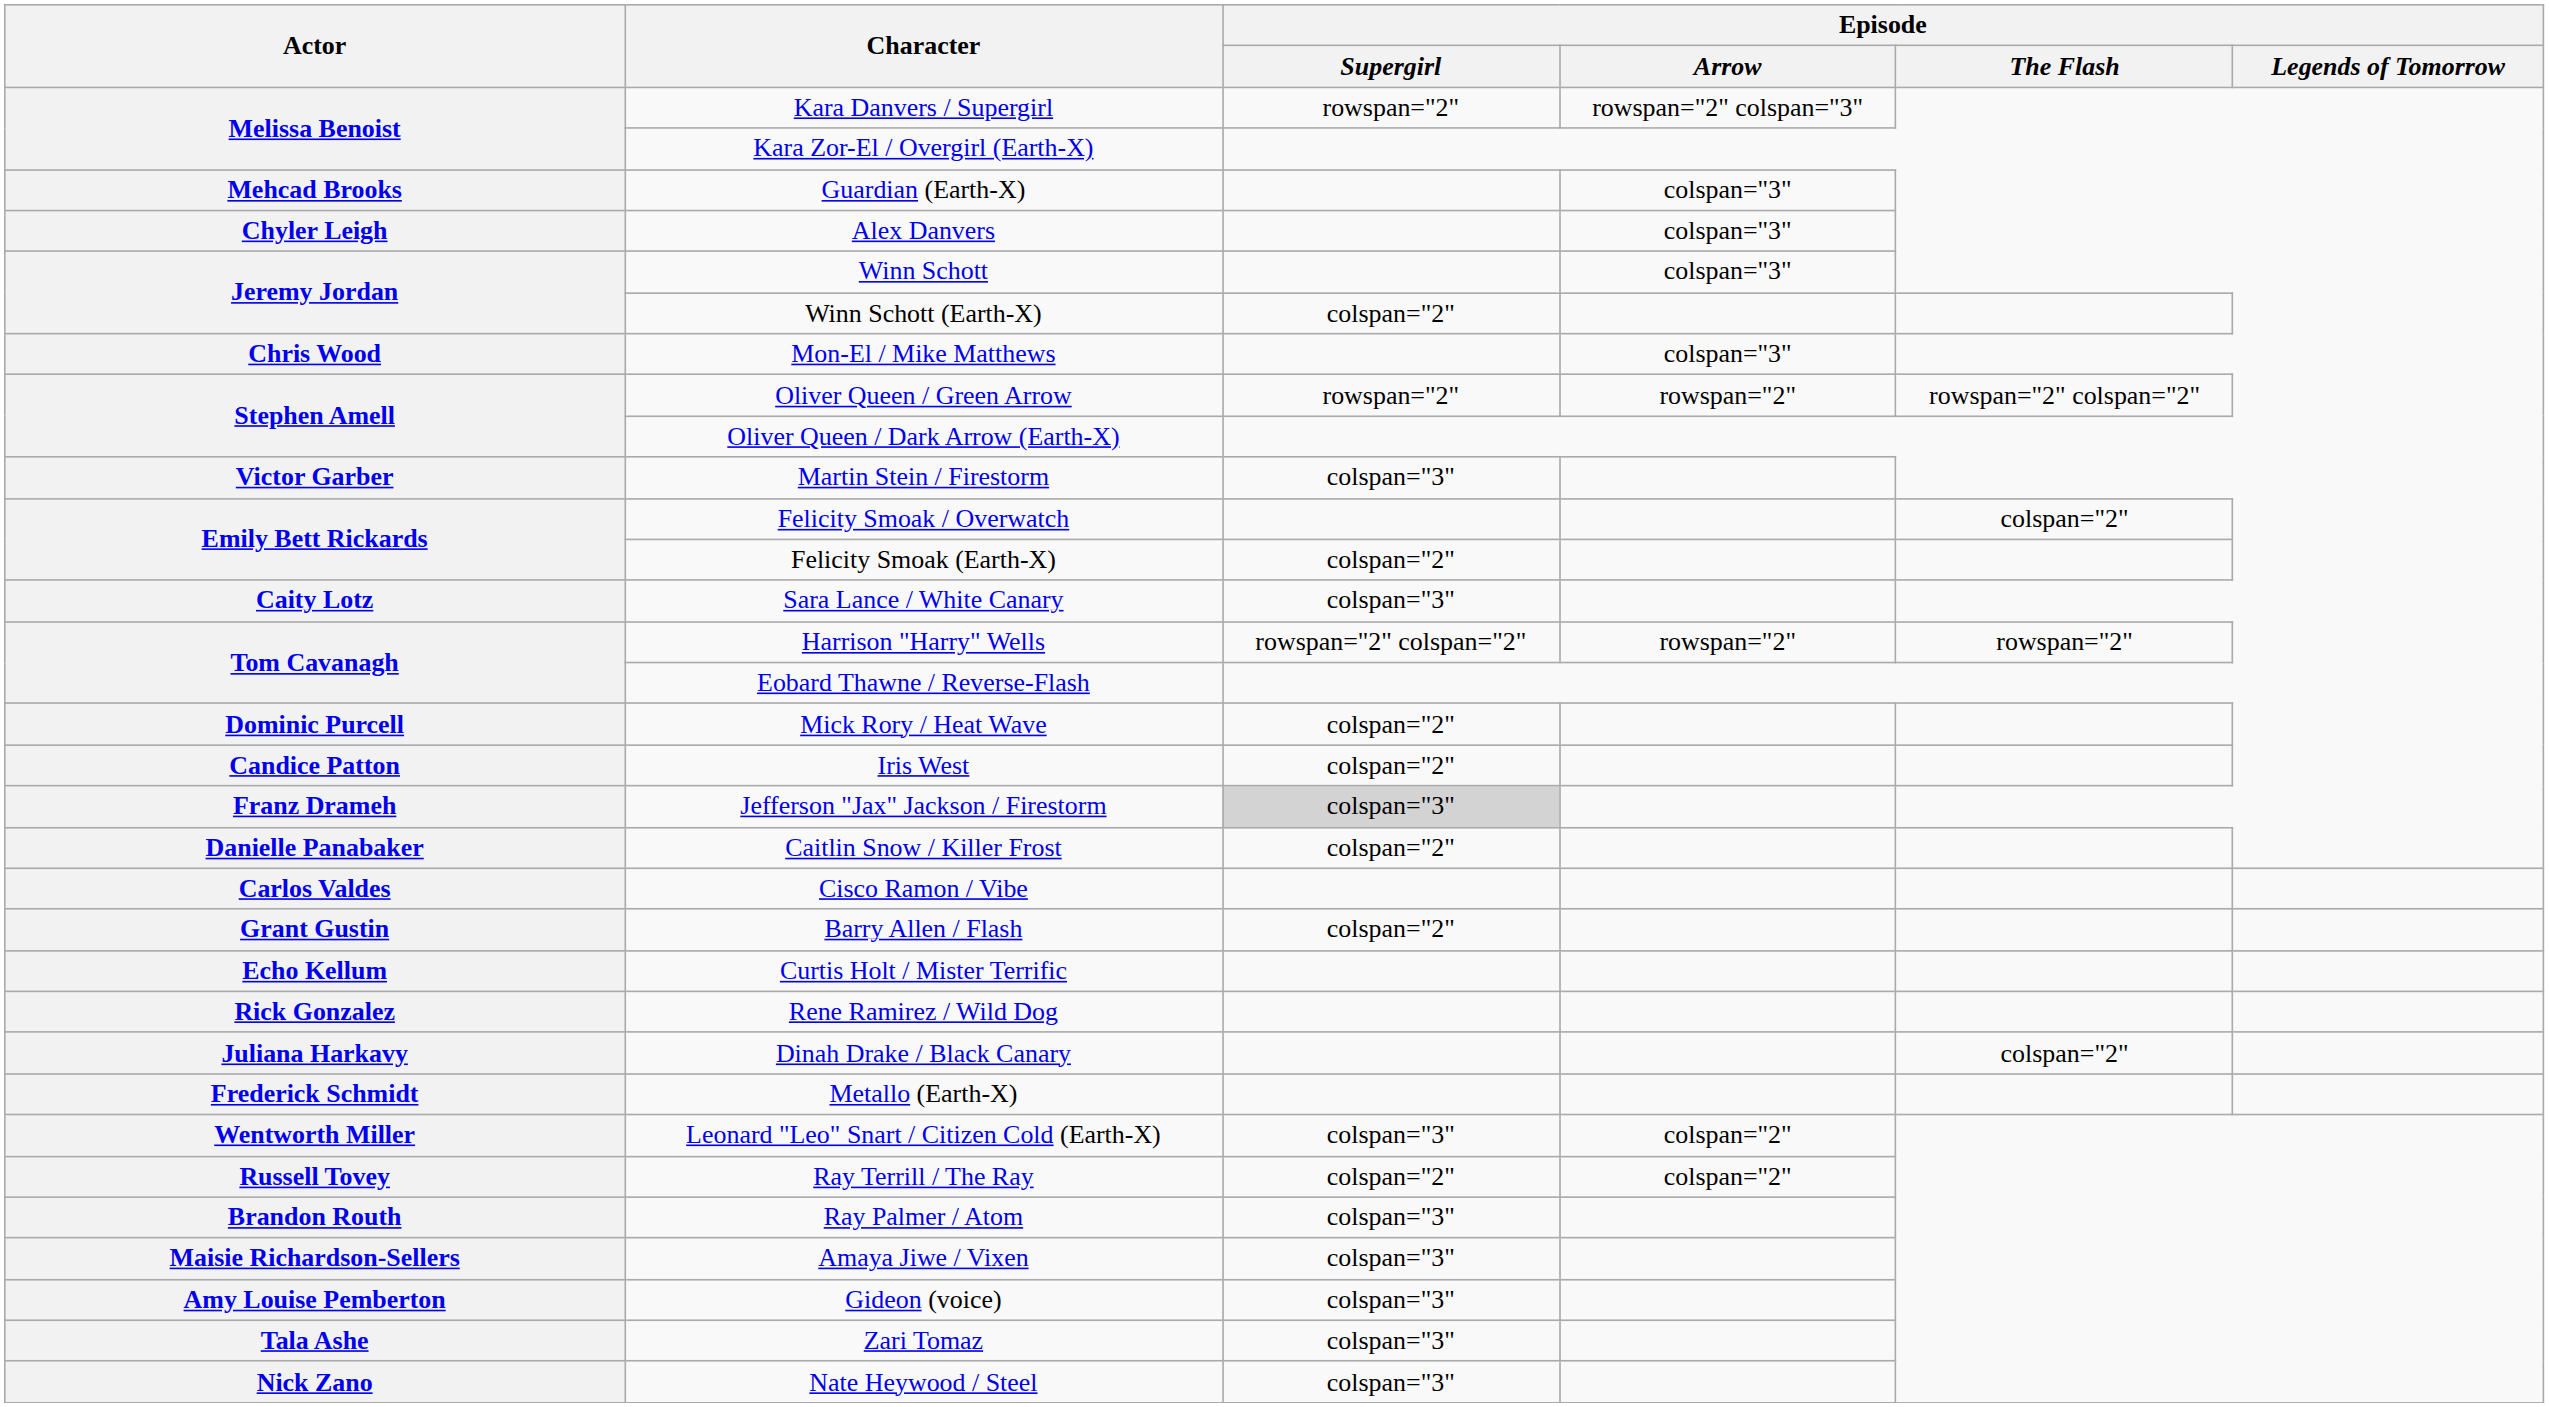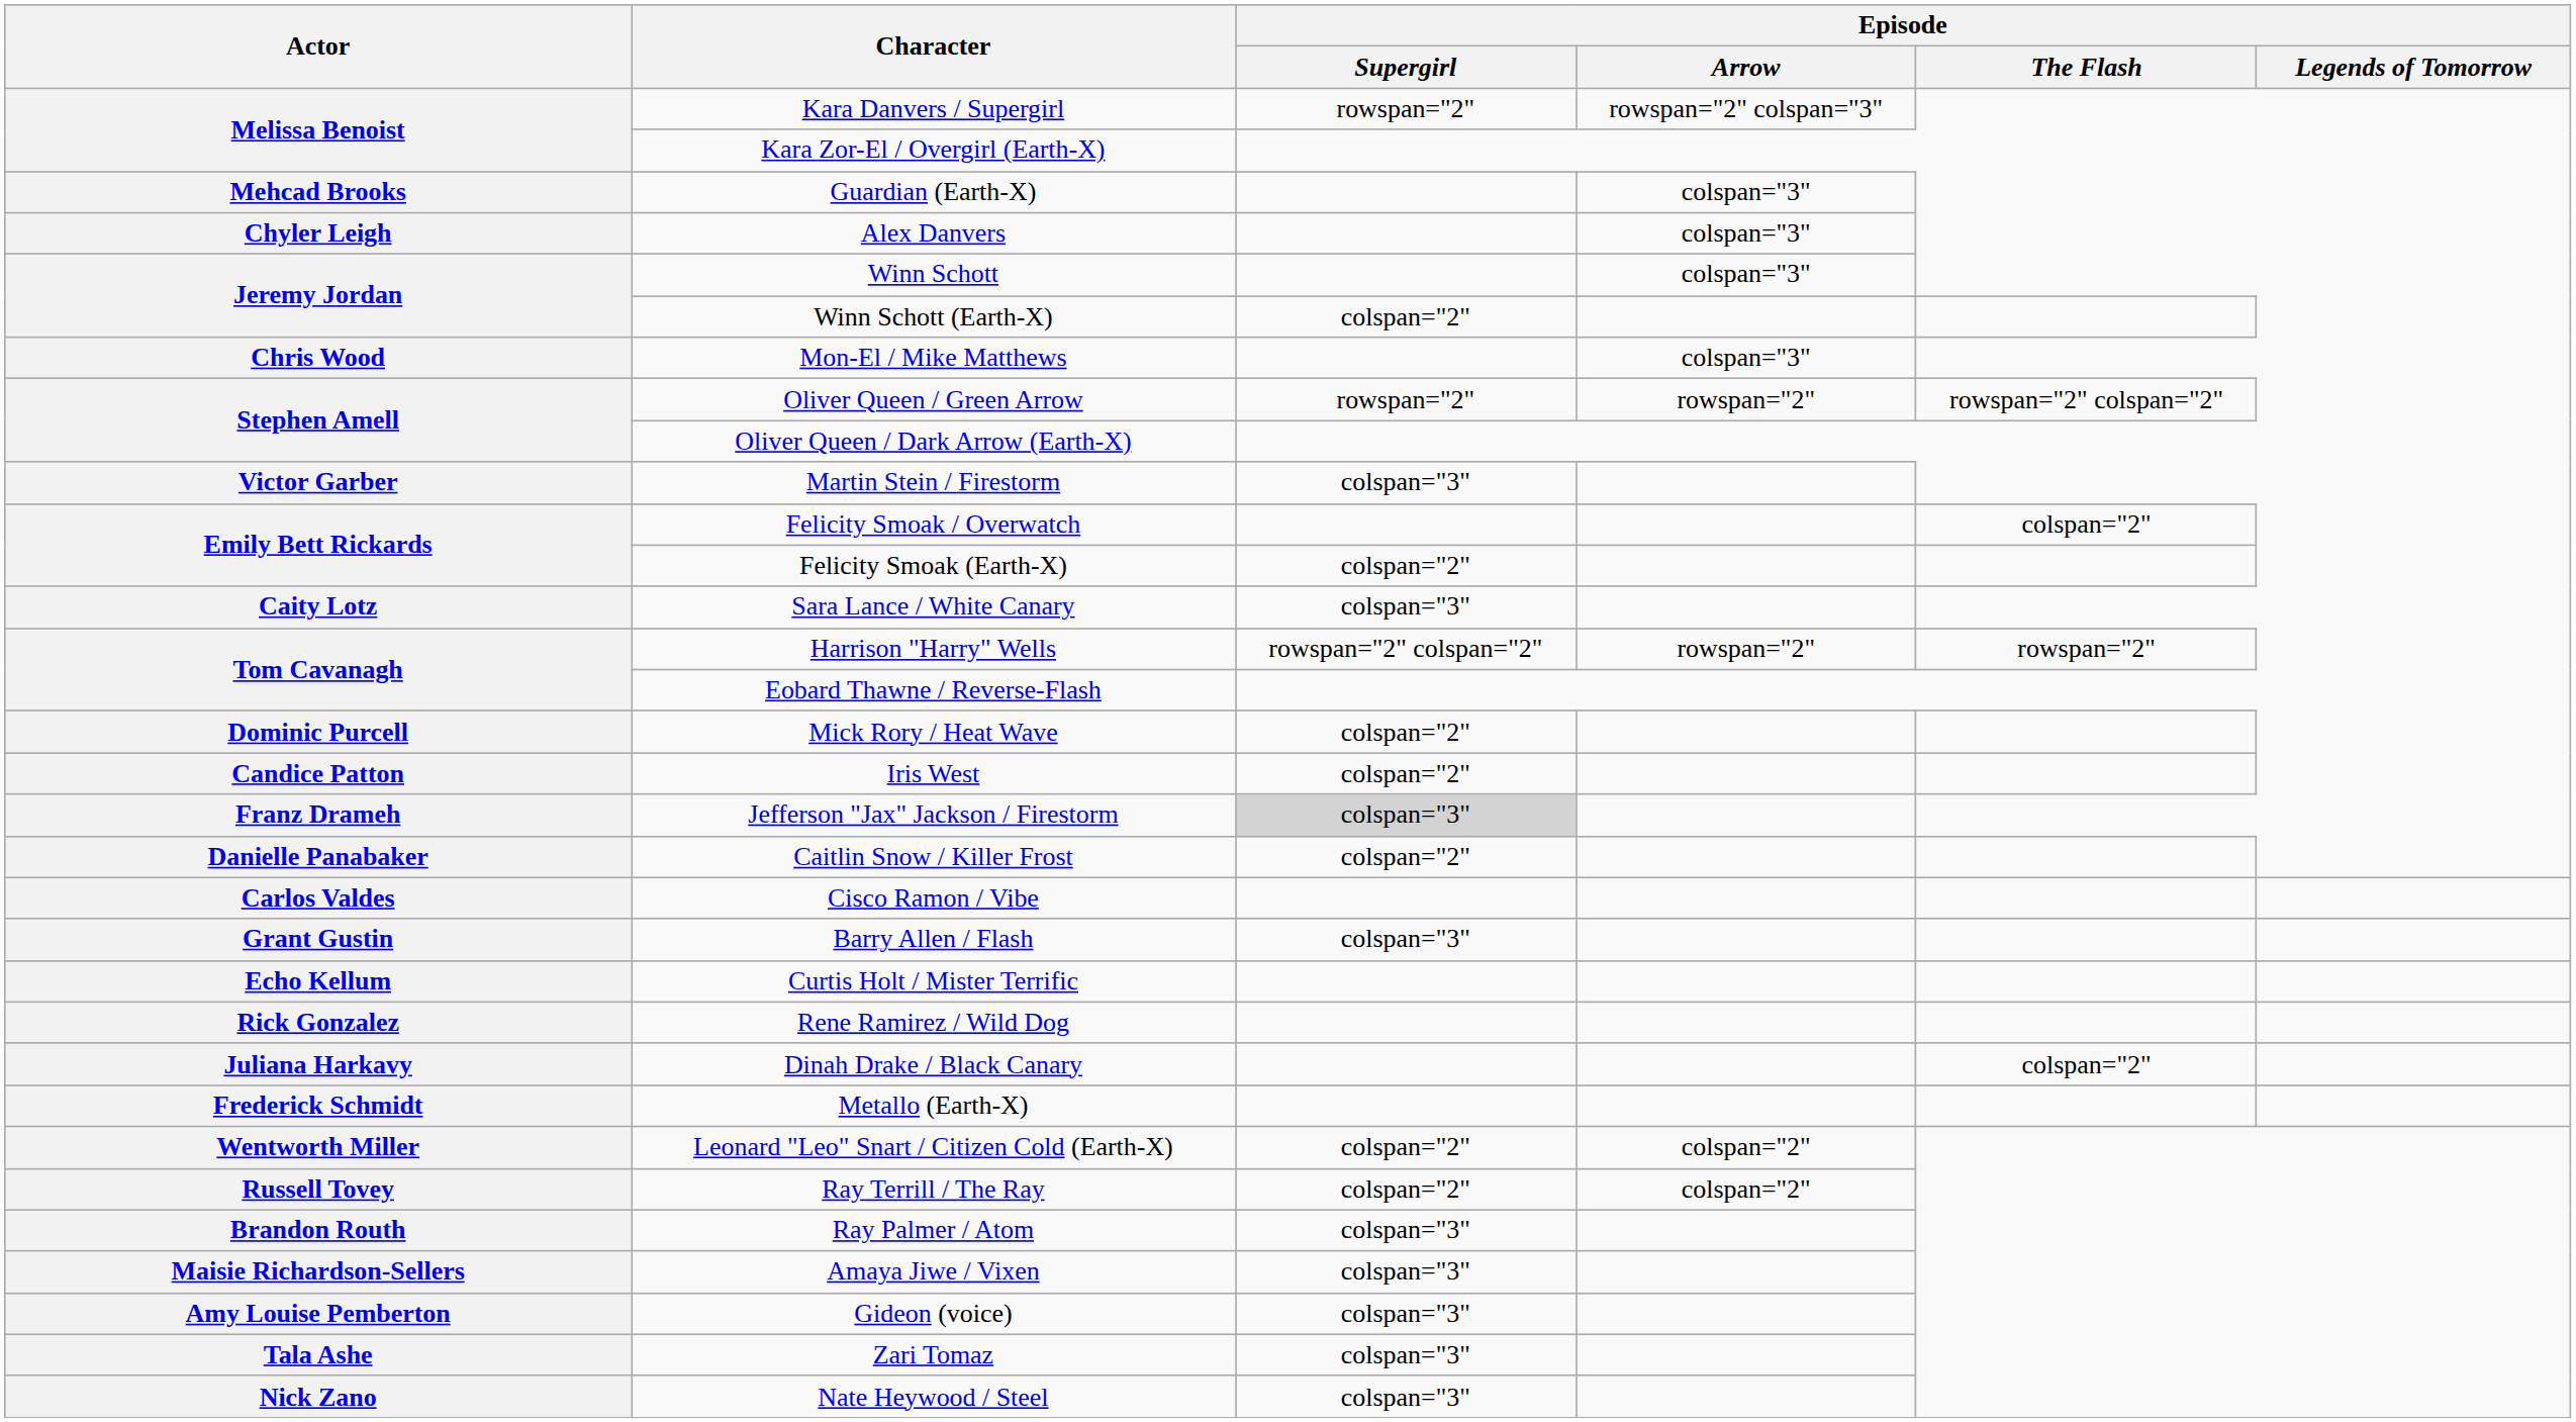Barry Allen / Flash | Episode / Supergirl: colspan="2" -> colspan="3"
Leonard "Leo" Snart / Citizen Cold (Earth-X) | Episode / Supergirl: colspan="3" -> colspan="2"
